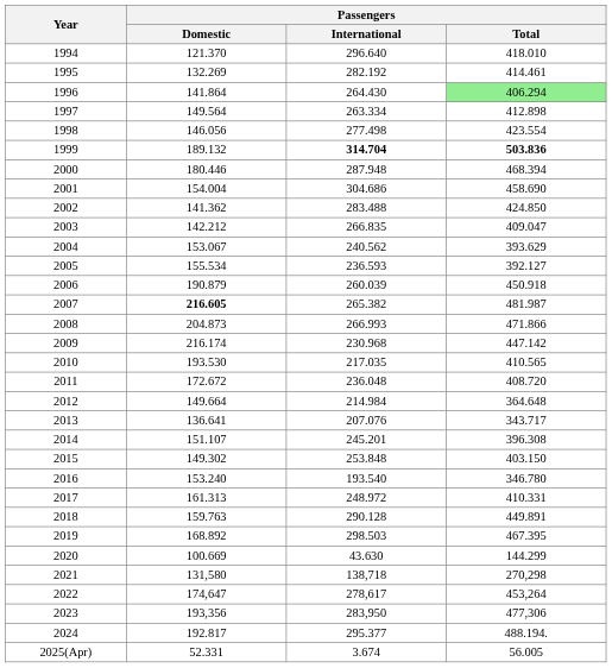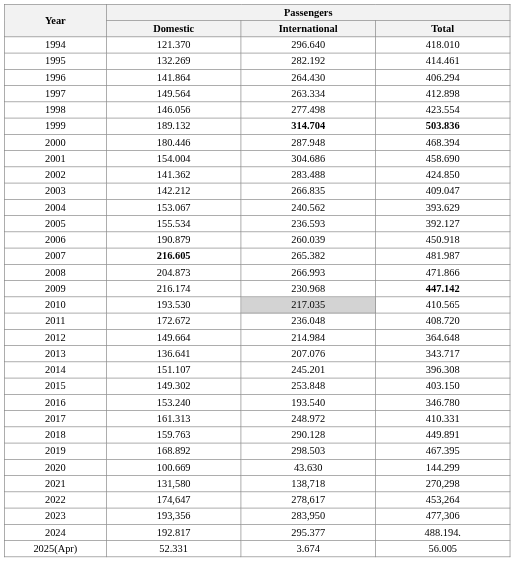1996 | Passengers / Total: lightgreen background -> no background
2009 | Passengers / Total: normal -> bold
2010 | Passengers / International: no background -> lightgrey background
